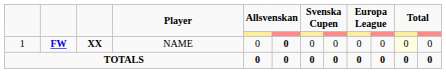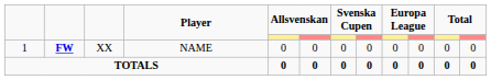1 | column 3: bold -> normal
1 | column 6: bold -> normal
1 | column 11: lightyellow background -> no background
